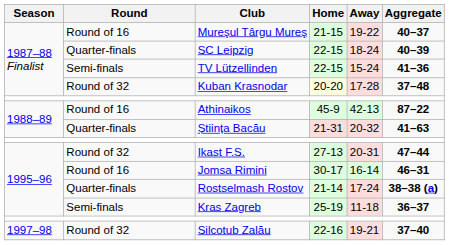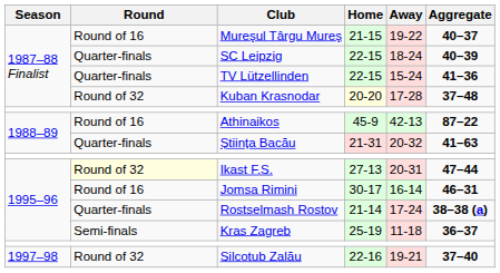TV Lützellinden | Round: Semi-finals -> Quarter-finals
Ikast F.S. | Round: no background -> lightyellow background
